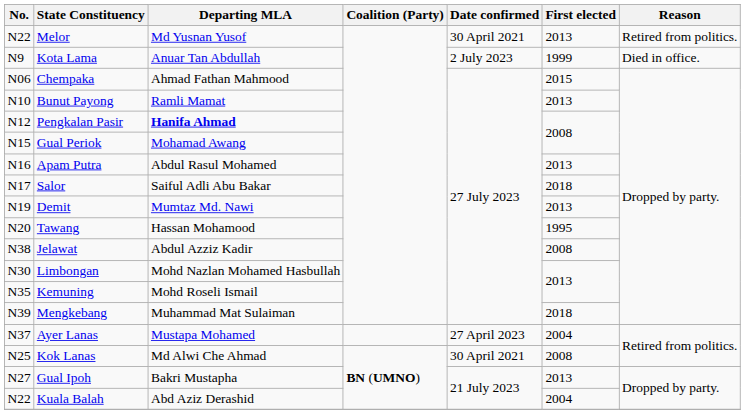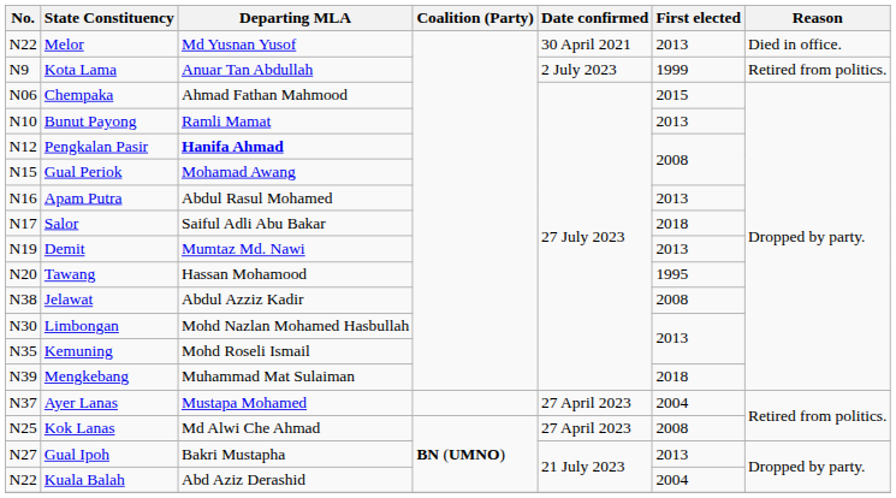Melor | Reason: Retired from politics. -> Died in office.
Kota Lama | Reason: Died in office. -> Retired from politics.
Kok Lanas | Date confirmed: 30 April 2021 -> 27 April 2023
